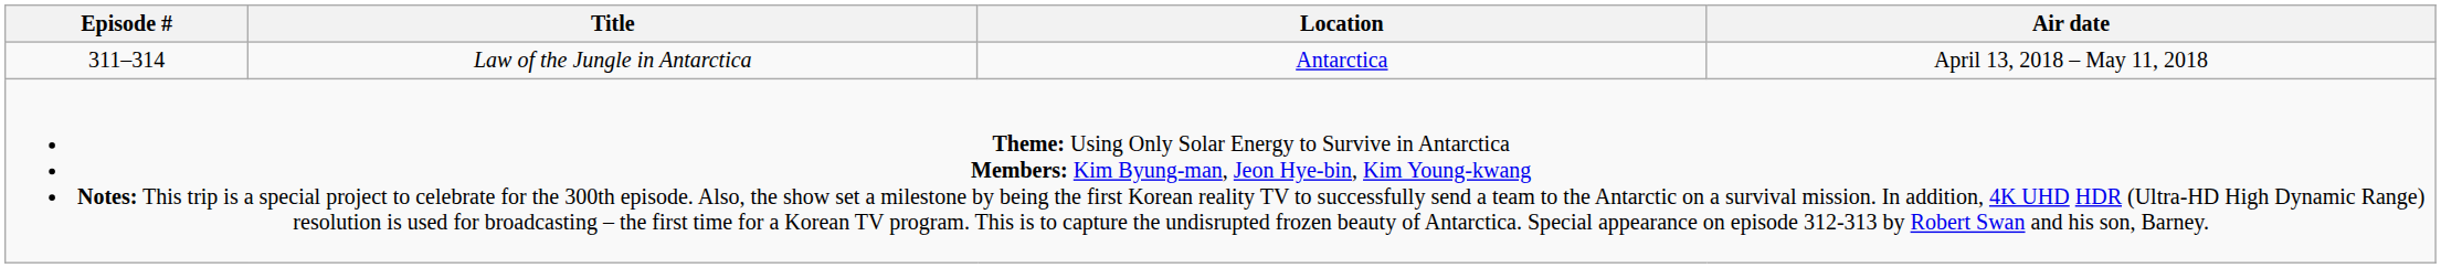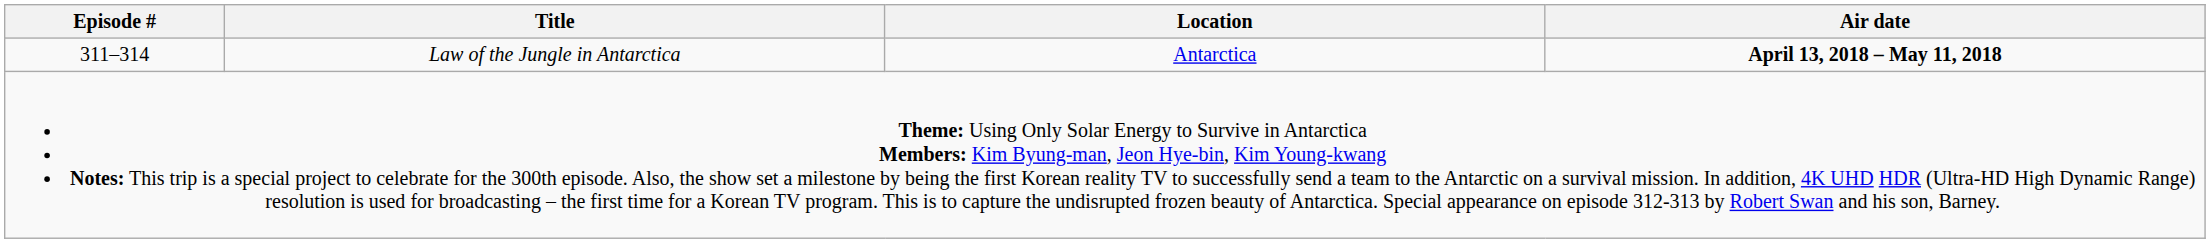311–314 | Air date: normal -> bold
